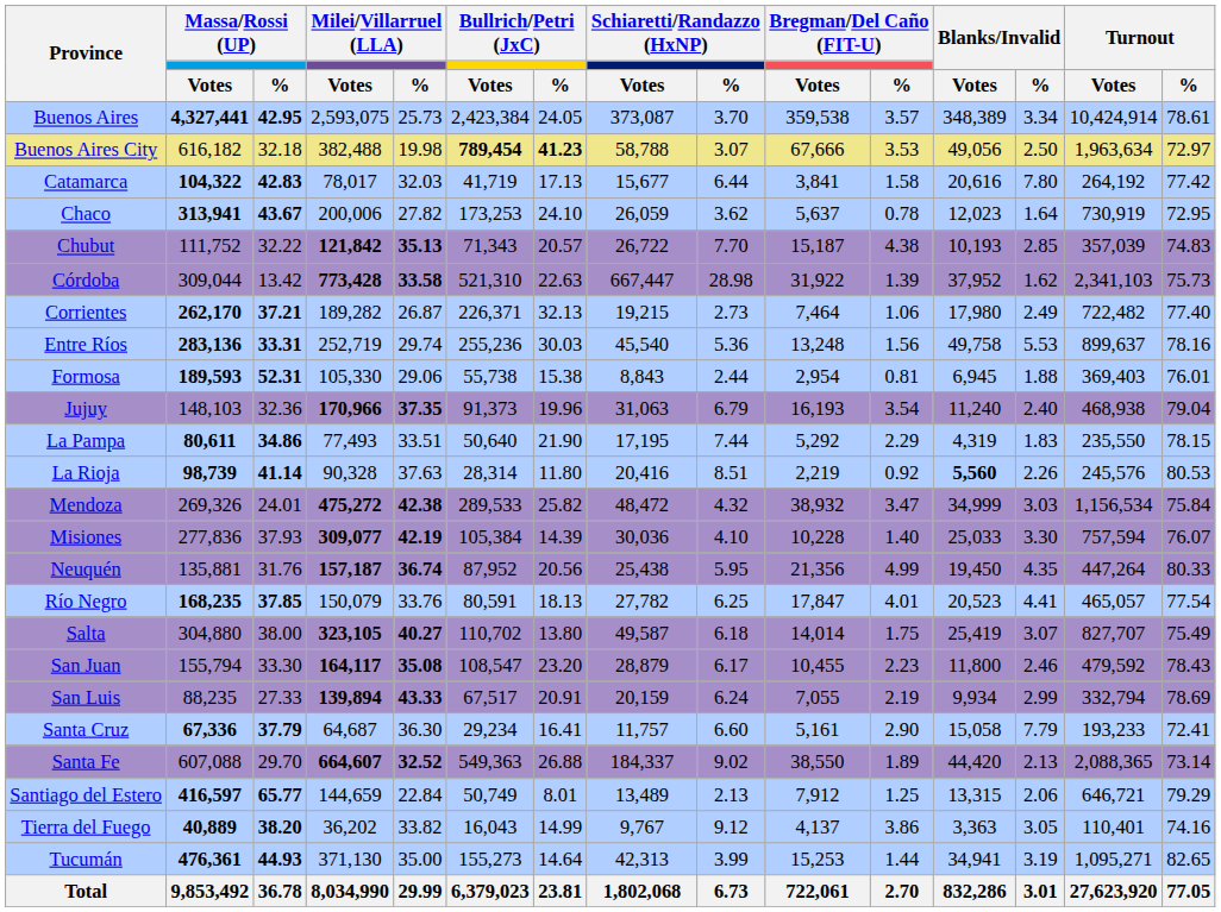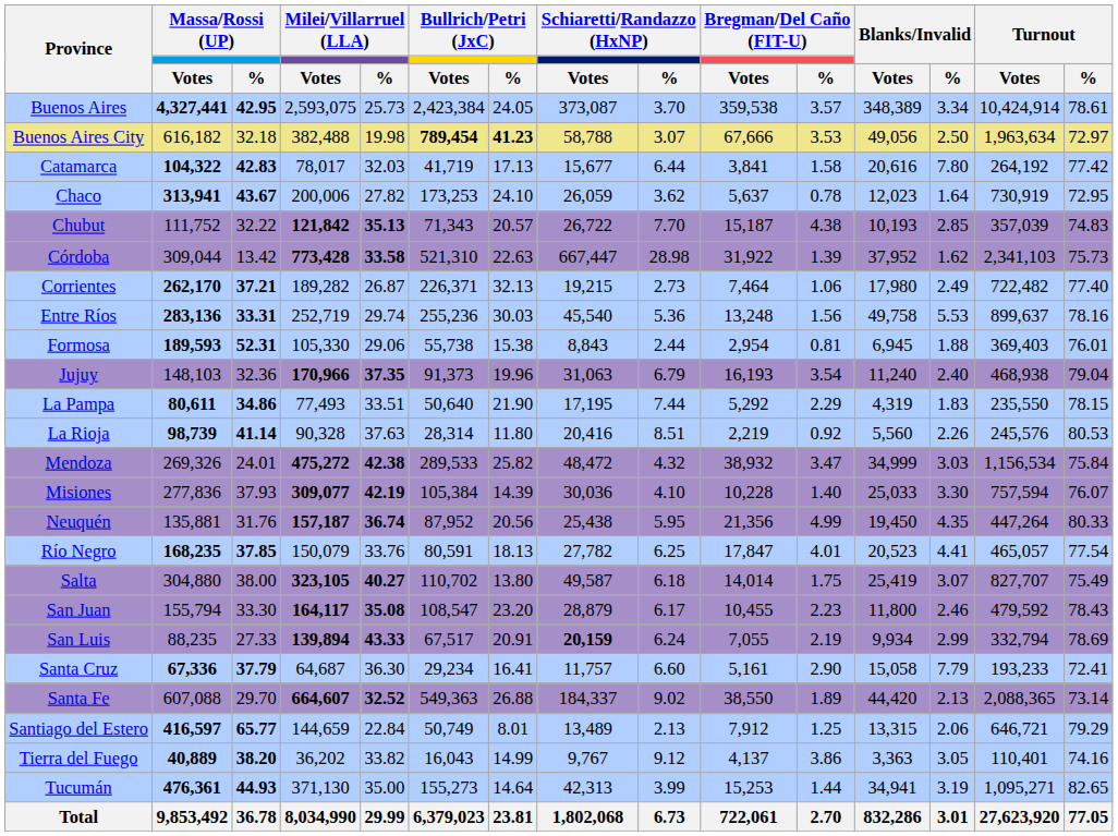La Rioja | Blanks/Invalid / Votes: bold -> normal
San Luis | Schiaretti/Randazzo (HxNP) / Votes: normal -> bold
